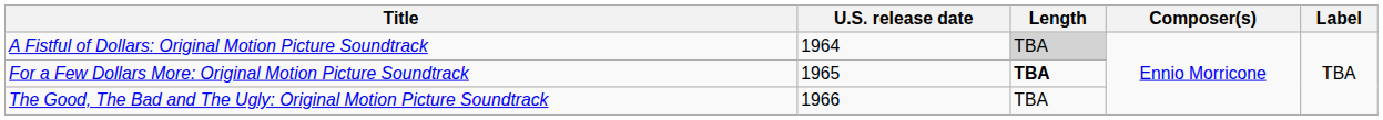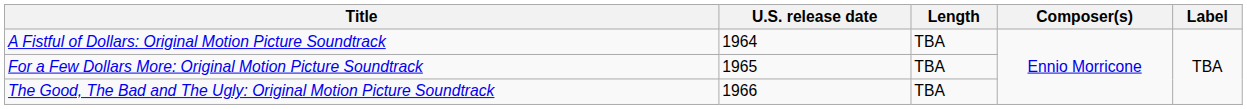A Fistful of Dollars: Original Motion Picture Soundtrack | Length: lightgrey background -> no background
For a Few Dollars More: Original Motion Picture Soundtrack | Length: bold -> normal
